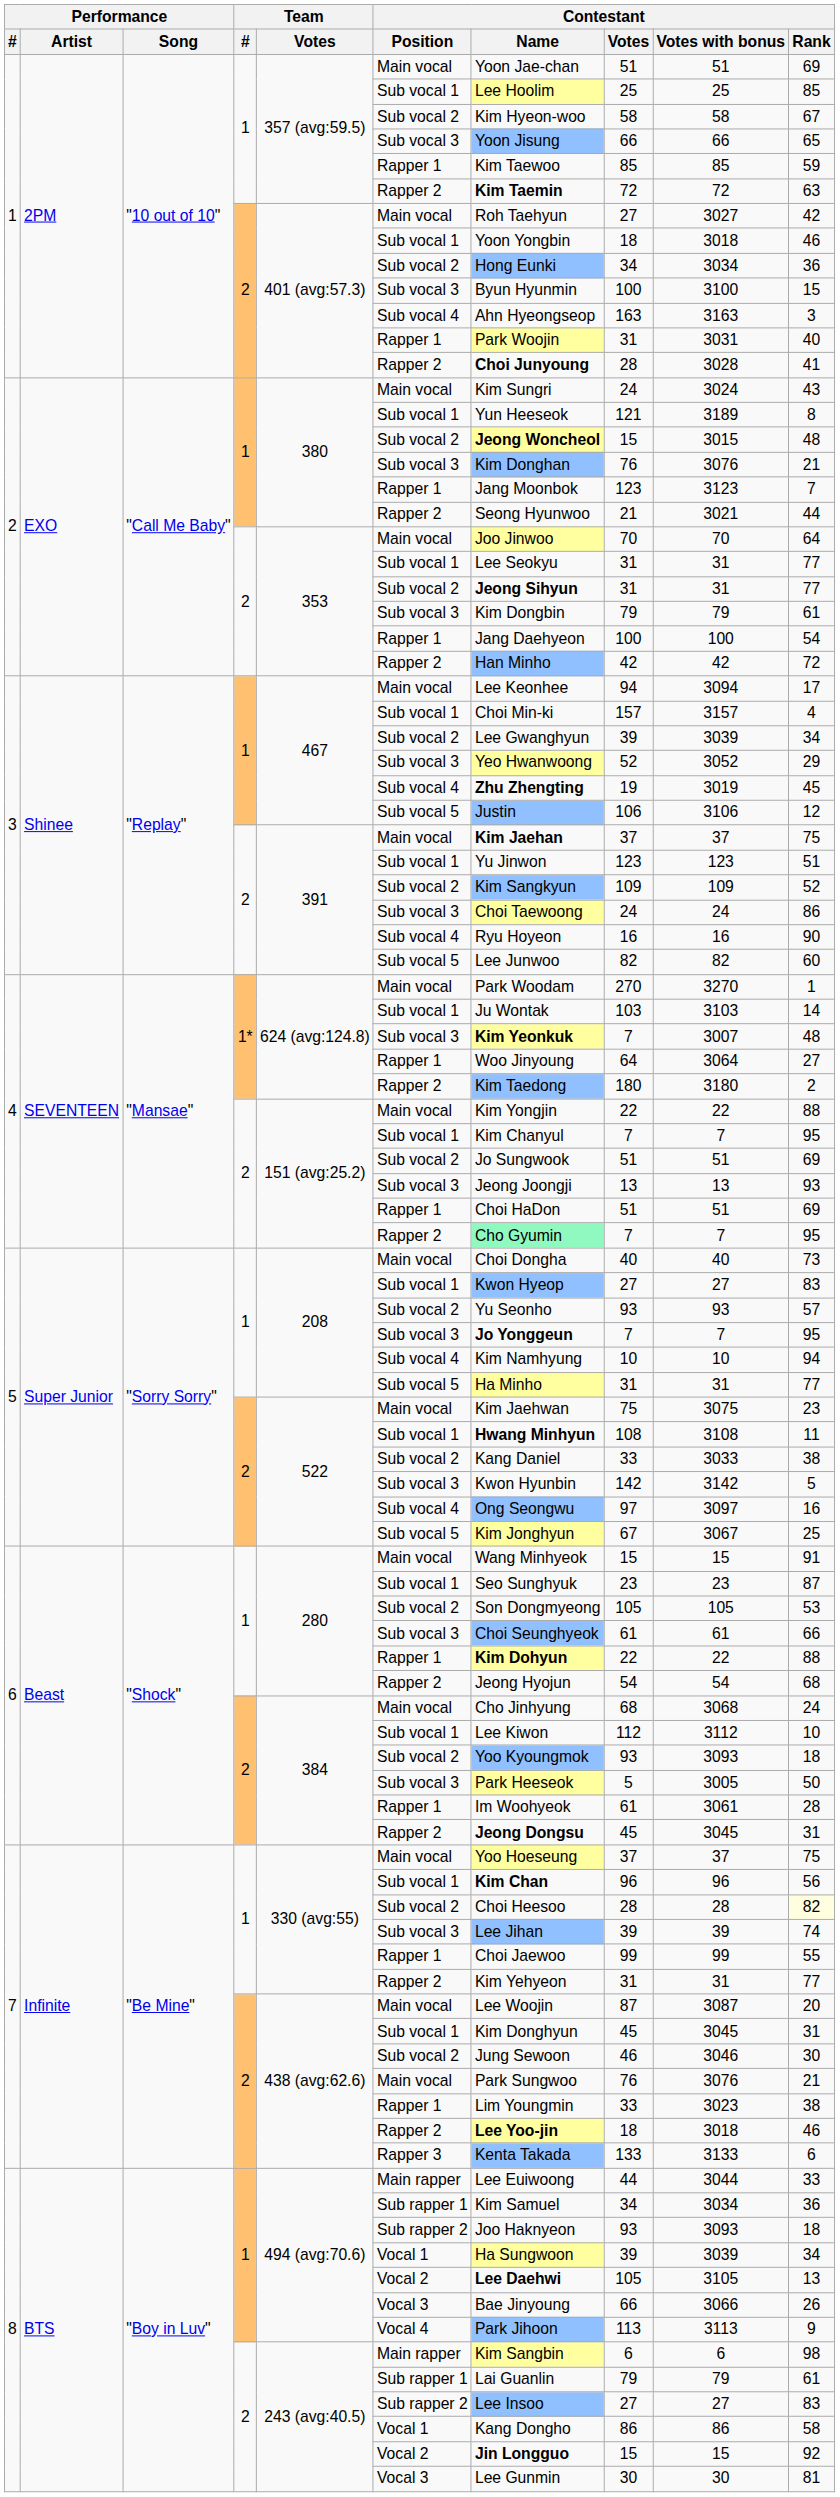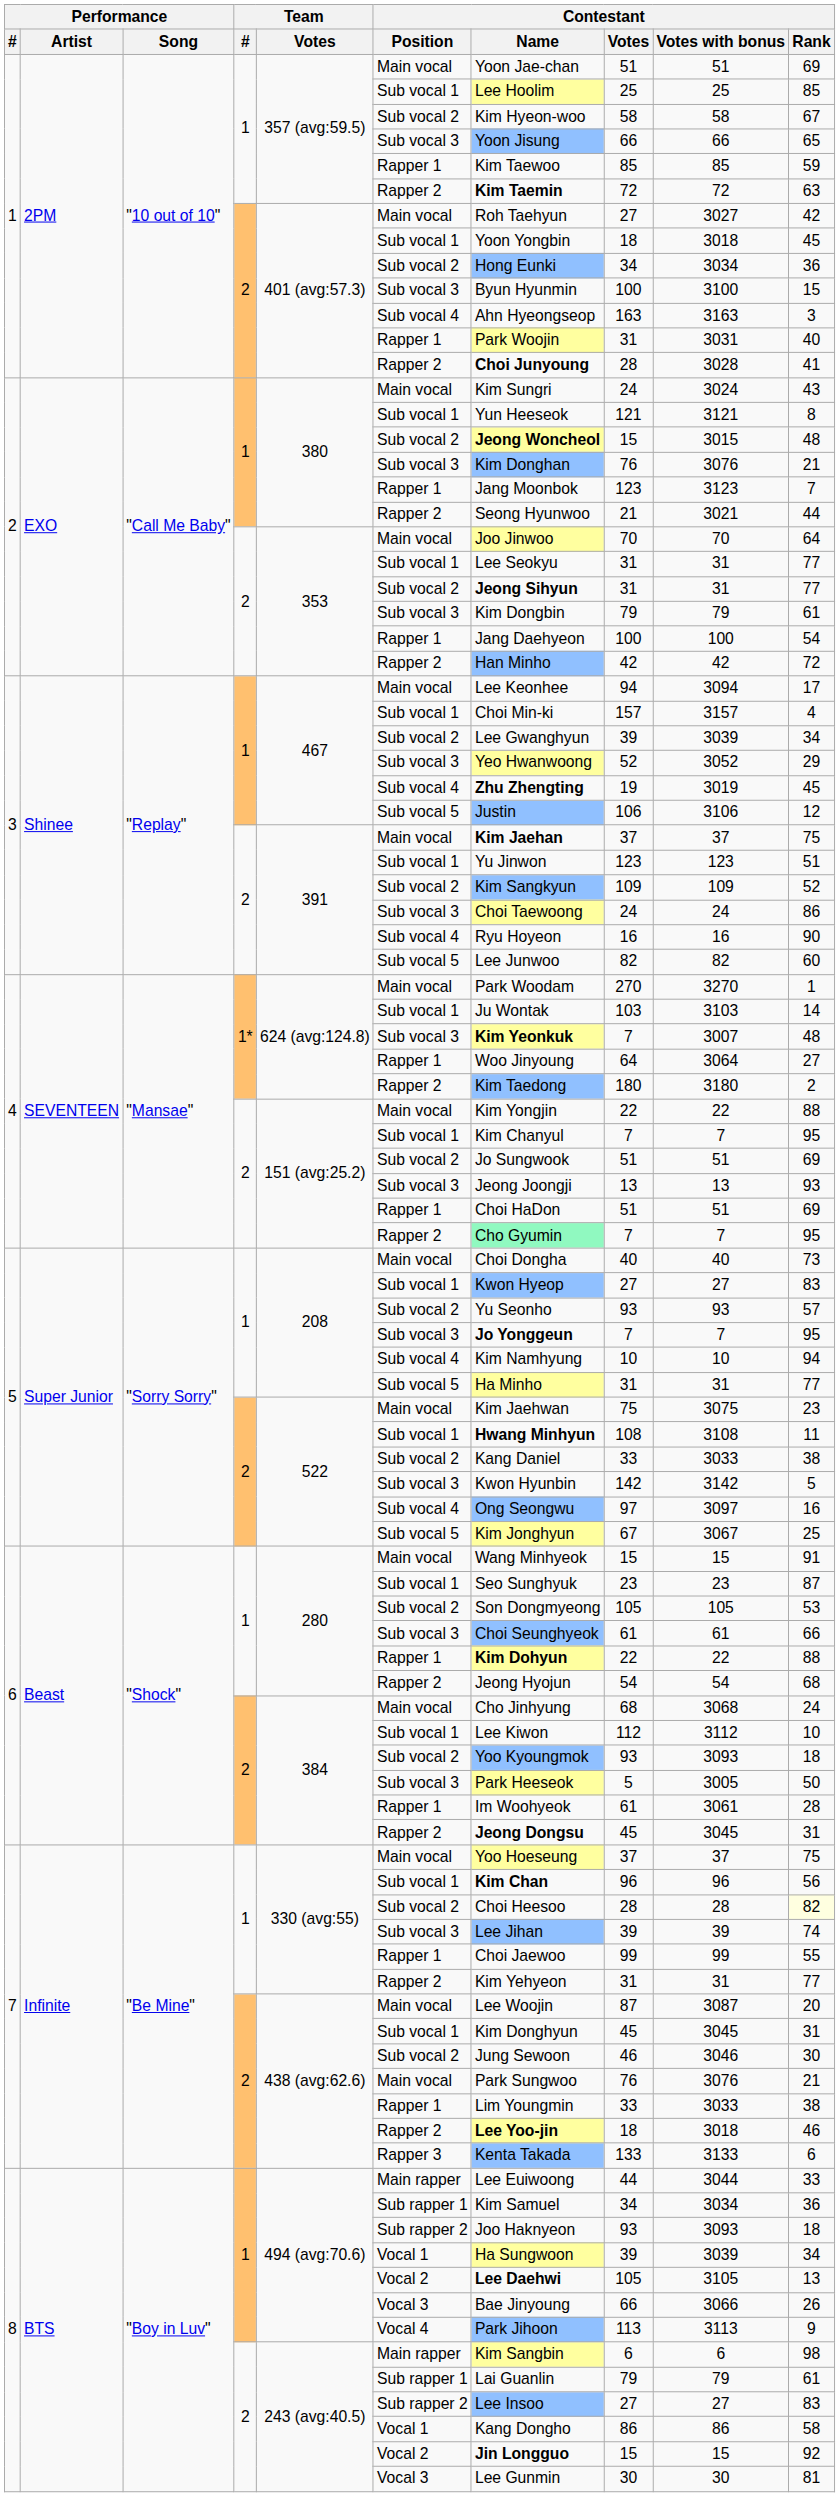row 10 | Contestant / Rank: 46 -> 45
row 17 | Contestant / Votes with bonus: 3189 -> 3121
row 85 | Contestant / Votes with bonus: 3023 -> 3033
